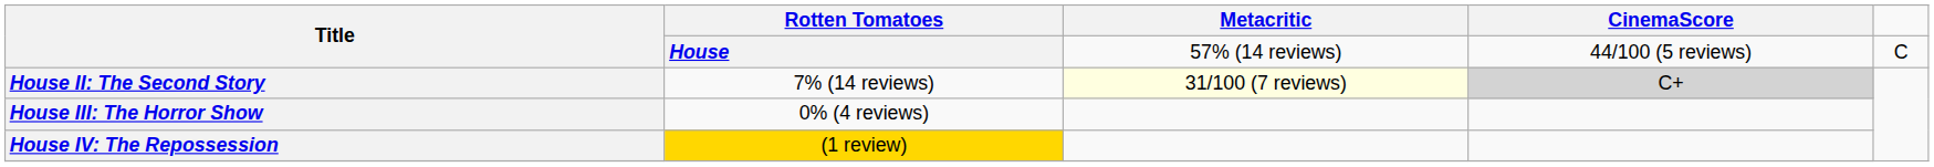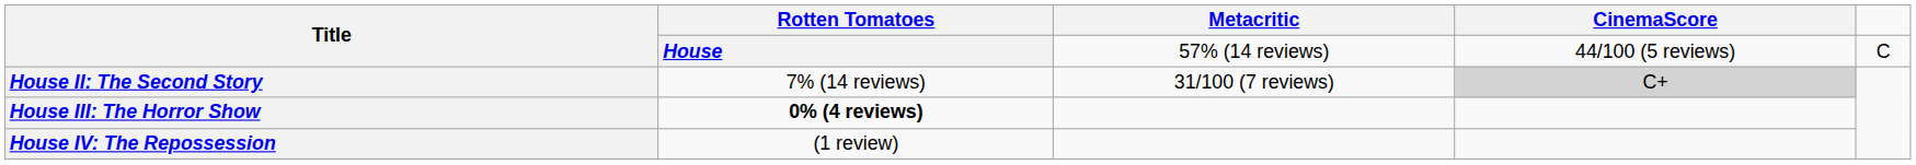House II: The Second Story | Metacritic: lightyellow background -> no background
House III: The Horror Show | Rotten Tomatoes: normal -> bold
House IV: The Repossession | Rotten Tomatoes: gold background -> no background
